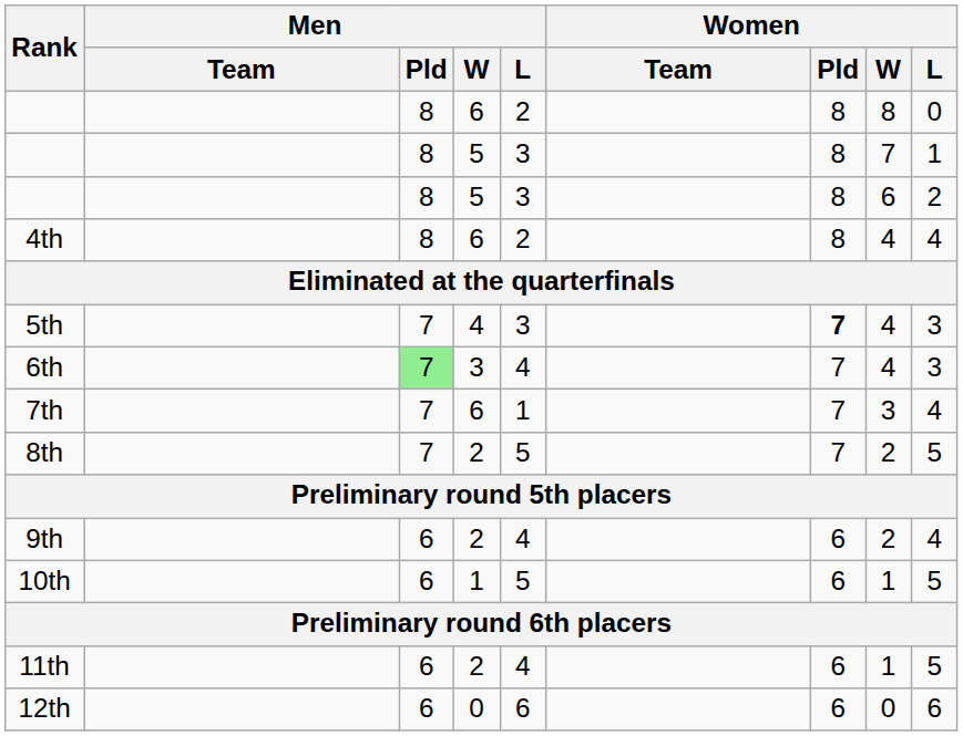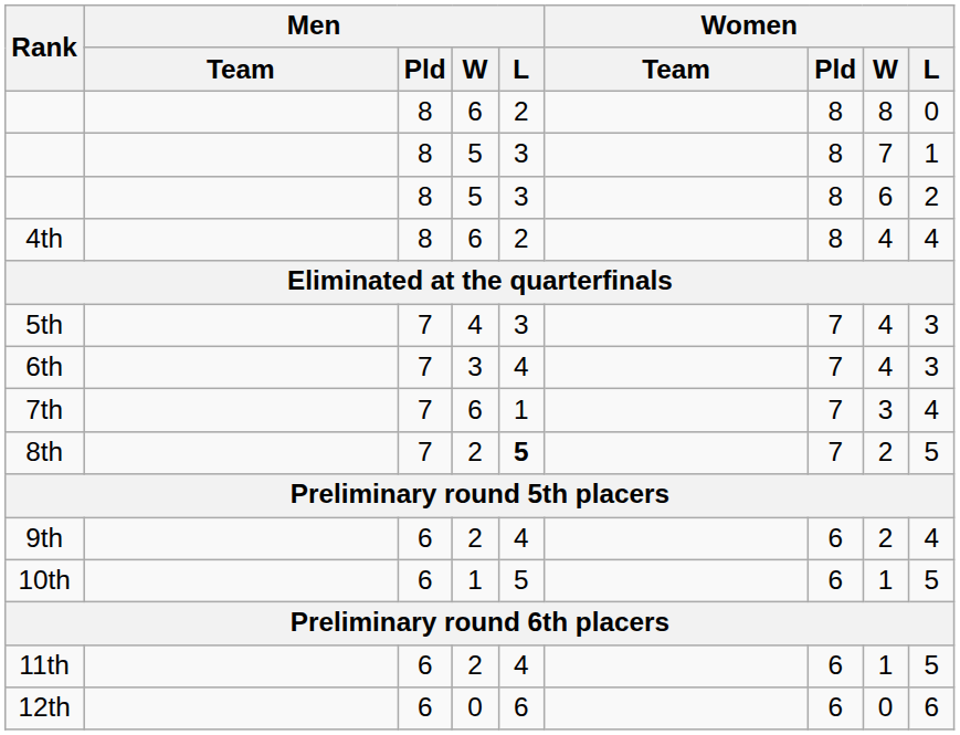5th | Women / Pld: bold -> normal
6th | Men / Pld: lightgreen background -> no background
8th | Men / L: normal -> bold
